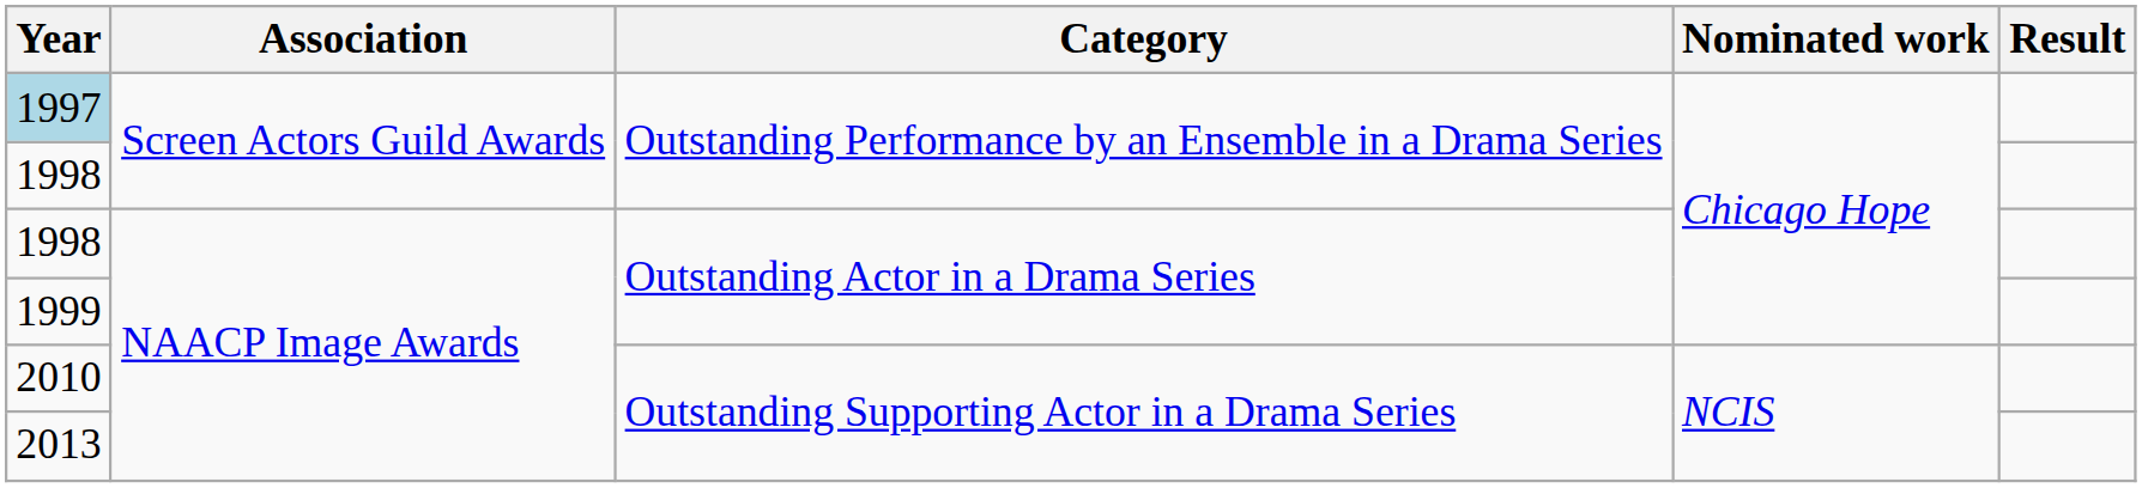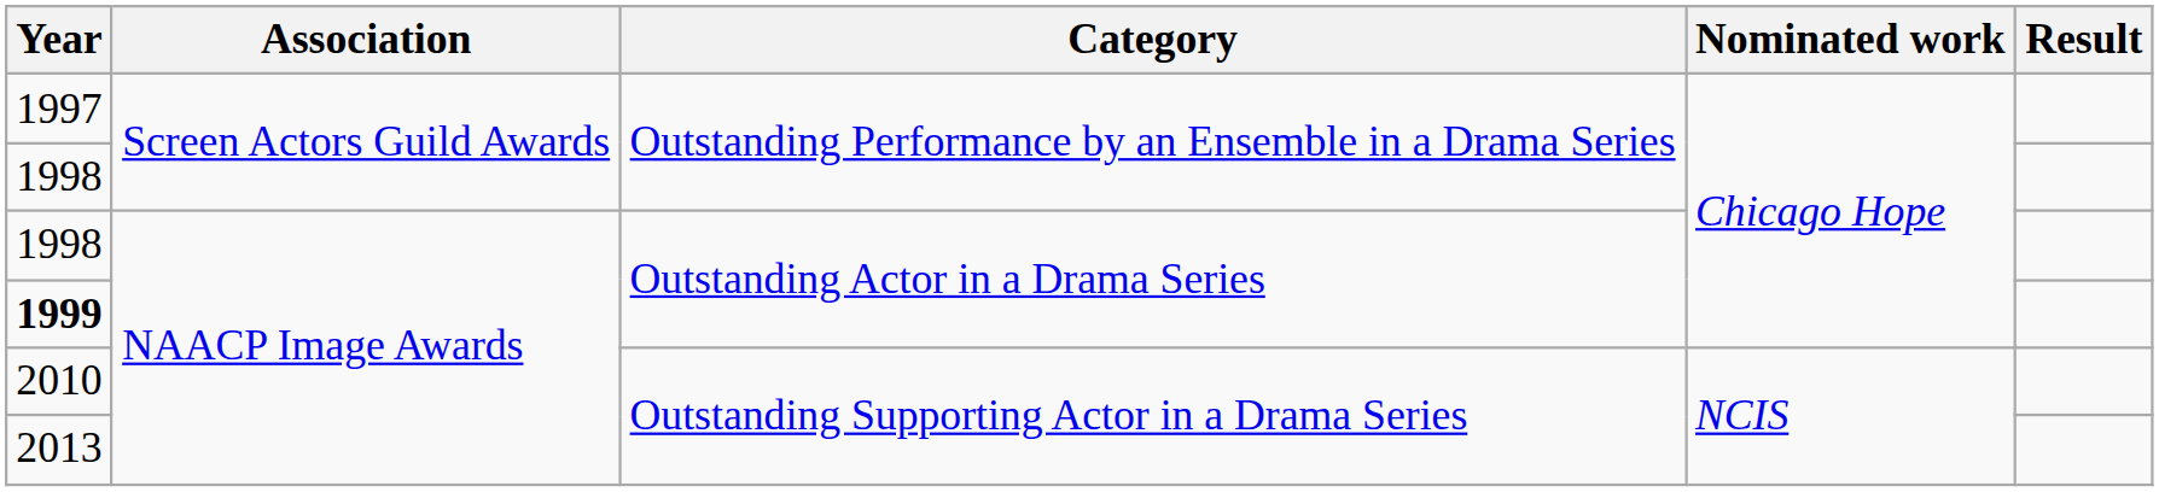1997 | Year: lightblue background -> no background
1999 | Year: normal -> bold
